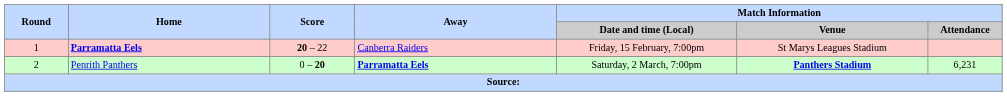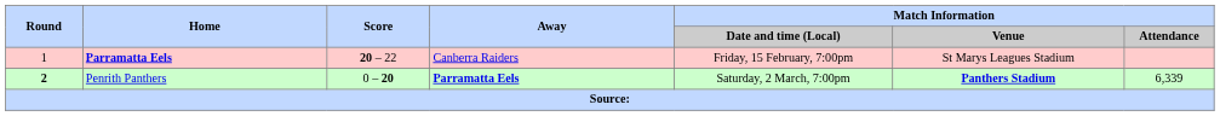Penrith Panthers | Round: normal -> bold
Penrith Panthers | Match Information / Attendance: 6,231 -> 6,339
